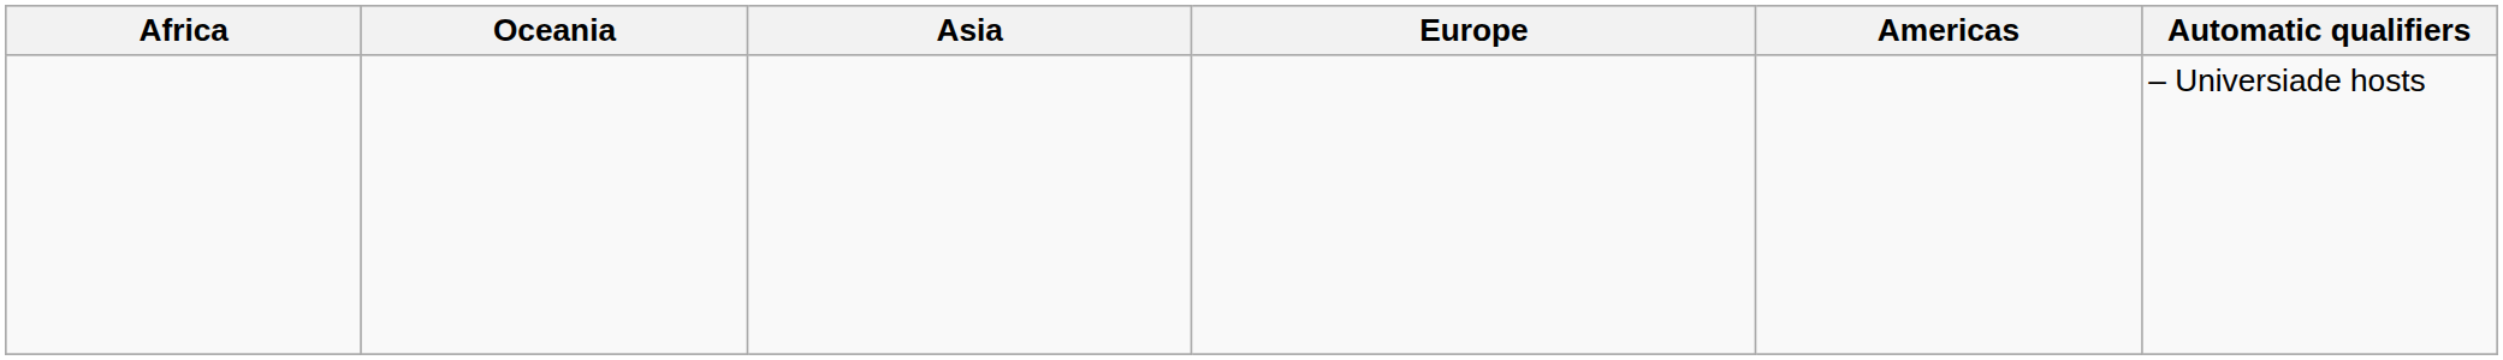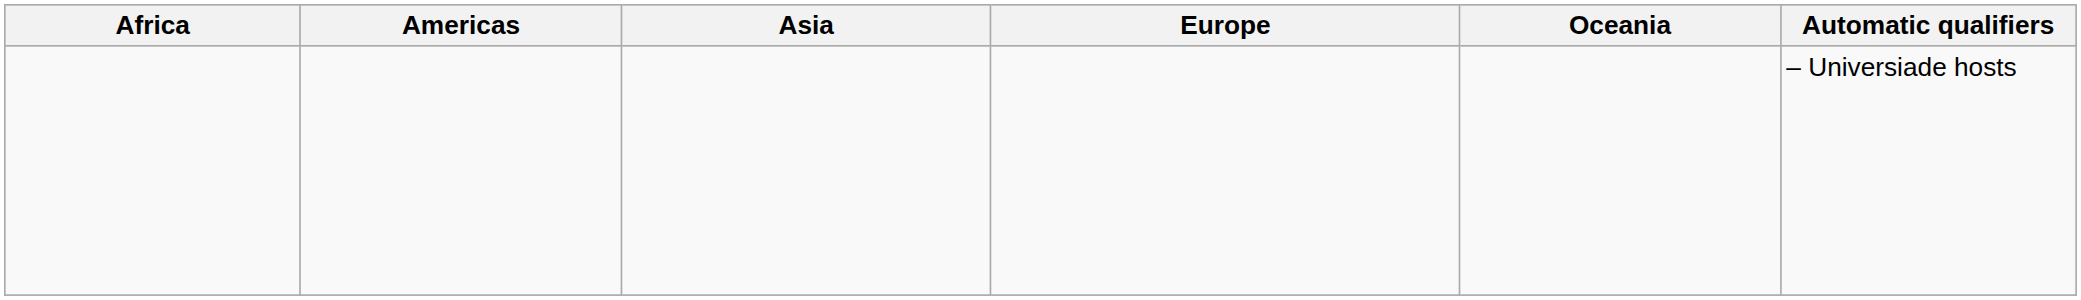columns swapped: Americas <-> Oceania
